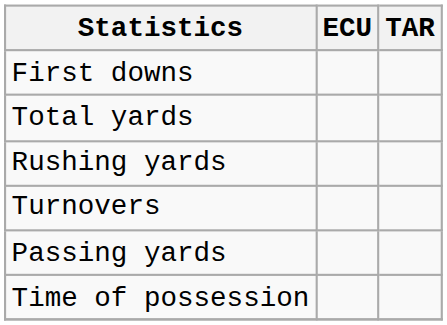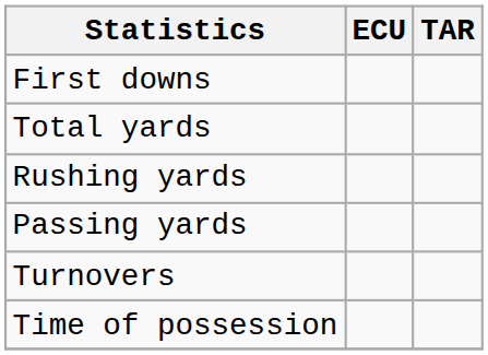rows swapped: Passing yards <-> Turnovers
